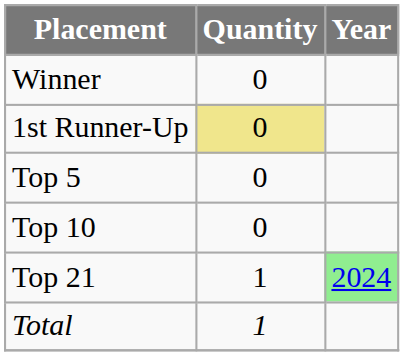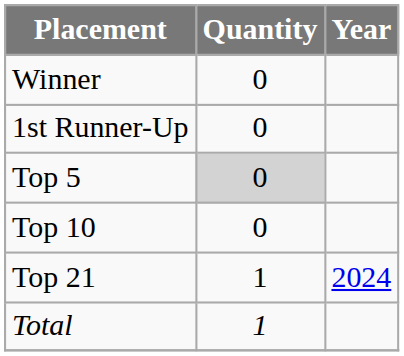1st Runner-Up | Quantity: khaki background -> no background
Top 5 | Quantity: no background -> lightgrey background
Top 21 | Year: lightgreen background -> no background
